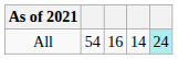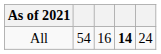row 2 | column 4: normal -> bold
row 2 | column 5: paleturquoise background -> no background
